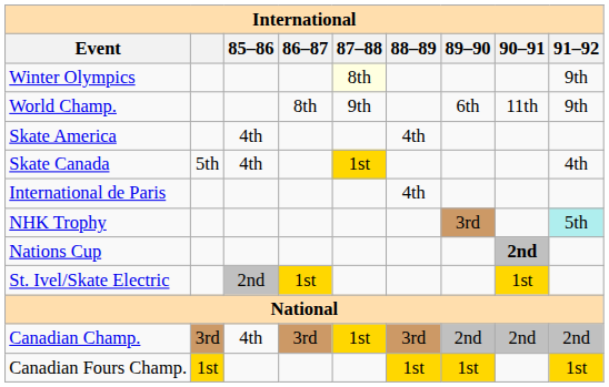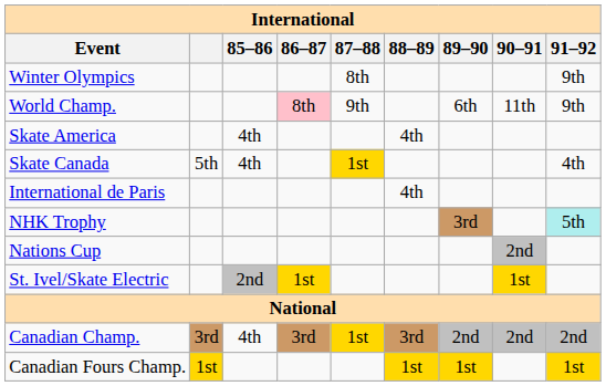Winter Olympics | 87–88: lightyellow background -> no background
World Champ. | 86–87: no background -> pink background
Nations Cup | 90–91: bold -> normal
